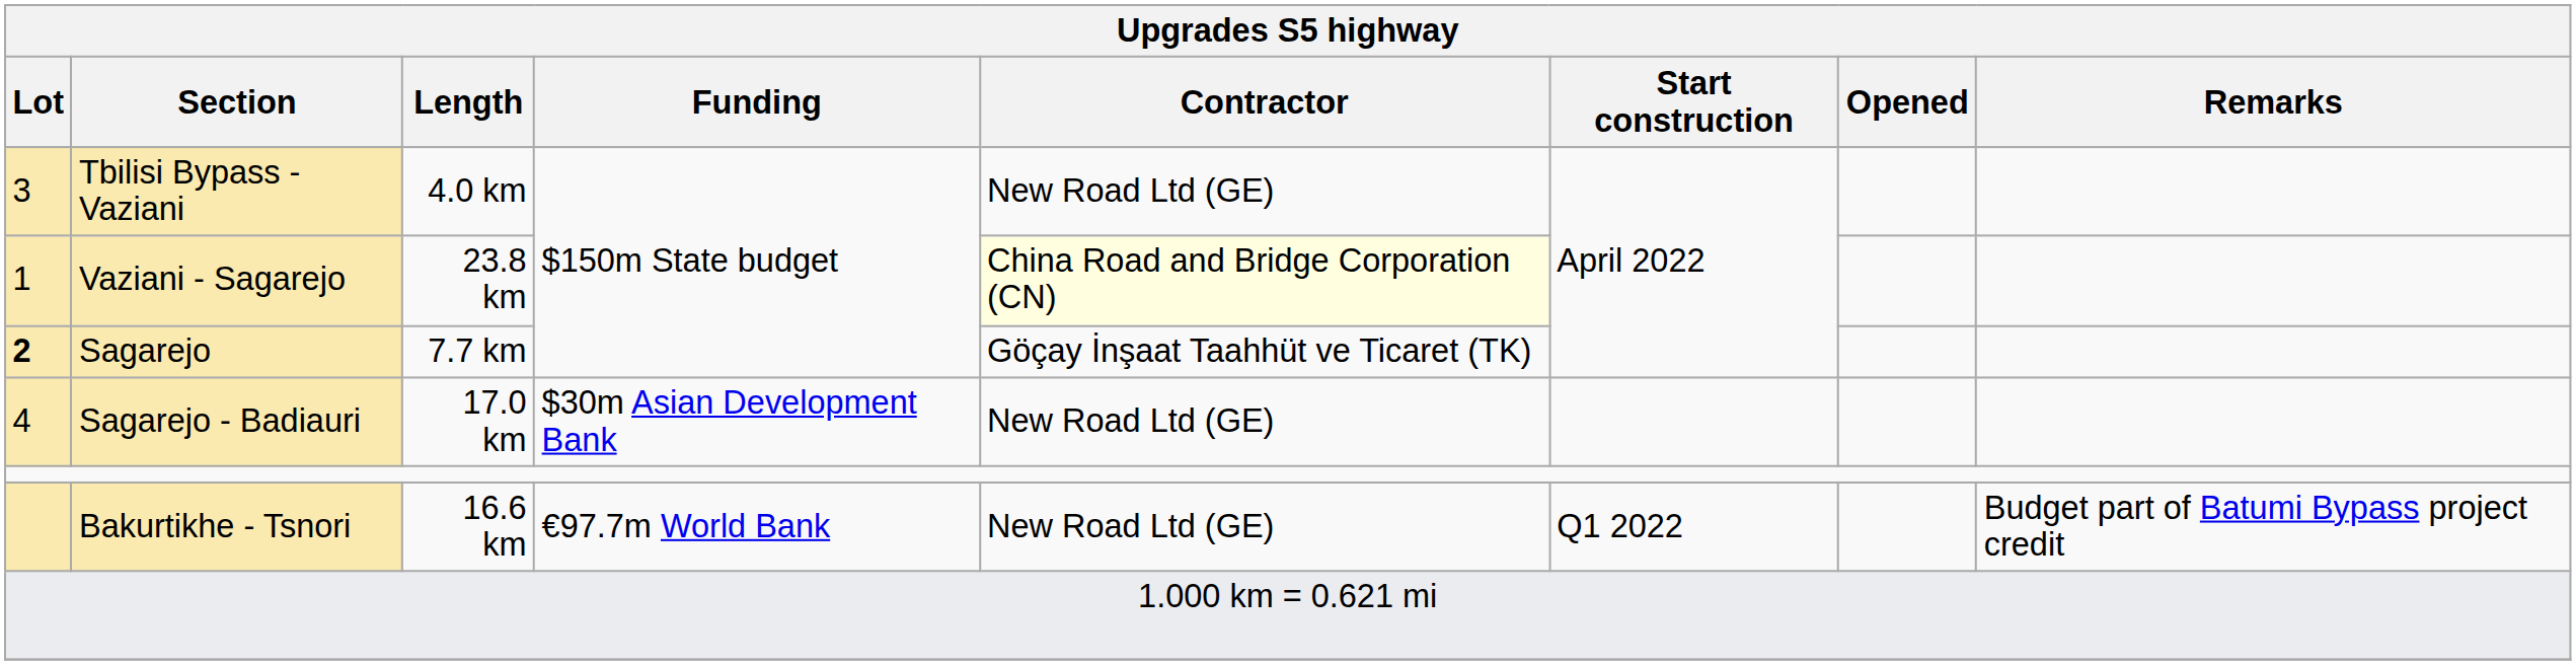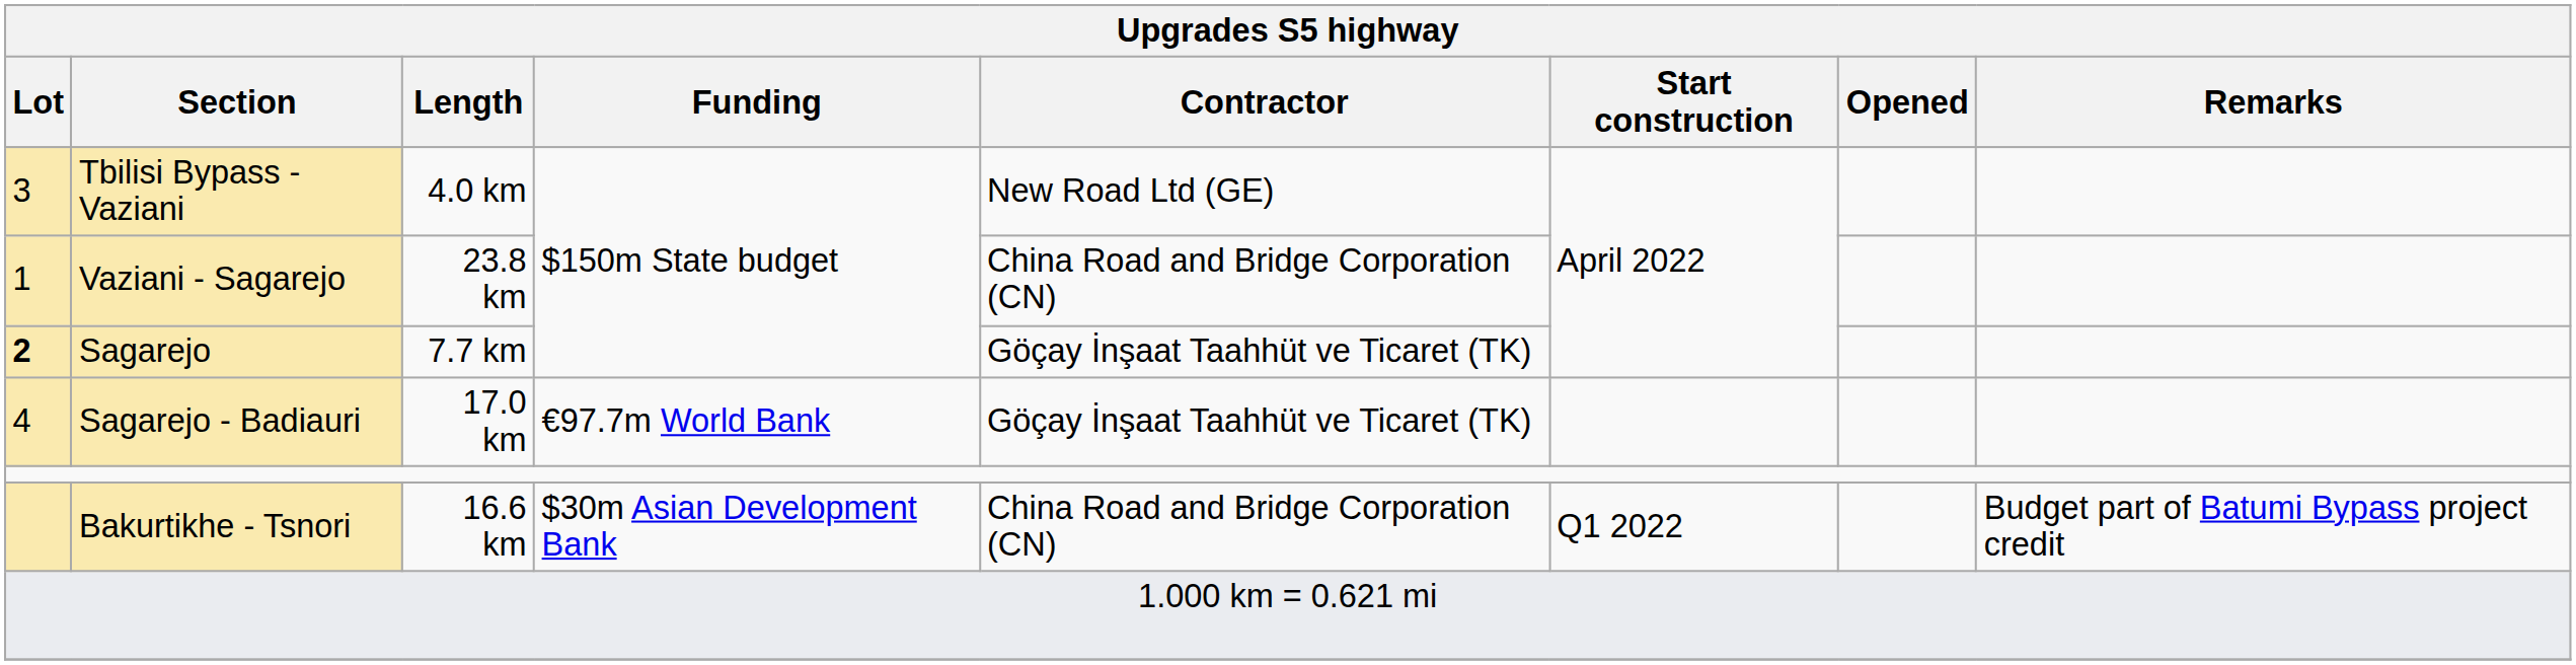Vaziani - Sagarejo | Contractor: lightyellow background -> no background
Sagarejo - Badiauri | Funding: $30m Asian Development Bank -> €97.7m World Bank
Sagarejo - Badiauri | Contractor: New Road Ltd (GE) -> Göçay İnşaat Taahhüt ve Ticaret (TK)
Bakurtikhe - Tsnori | Funding: €97.7m World Bank -> $30m Asian Development Bank
Bakurtikhe - Tsnori | Contractor: New Road Ltd (GE) -> China Road and Bridge Corporation (CN)
